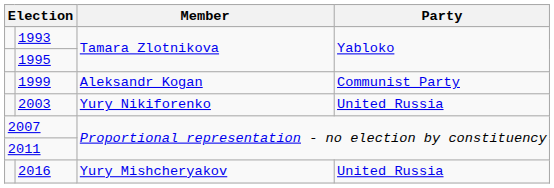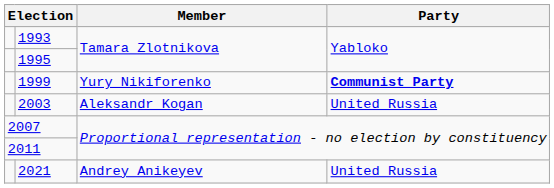1999 | Member: Aleksandr Kogan -> Yury Nikiforenko
1999 | Party: normal -> bold
2003 | Member: Yury Nikiforenko -> Aleksandr Kogan
- row: 2016 | Yury Mishcheryakov | United Russia
+ row: 2021 | Andrey Anikeyev | United Russia
